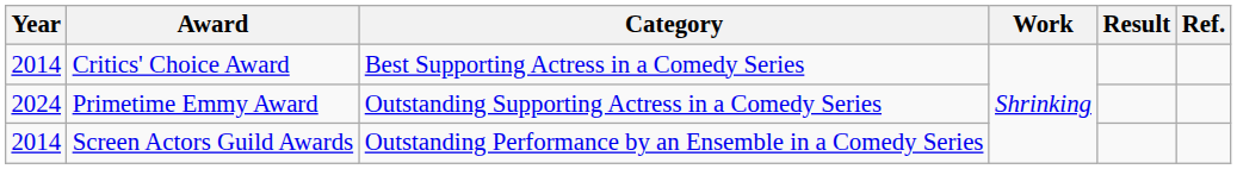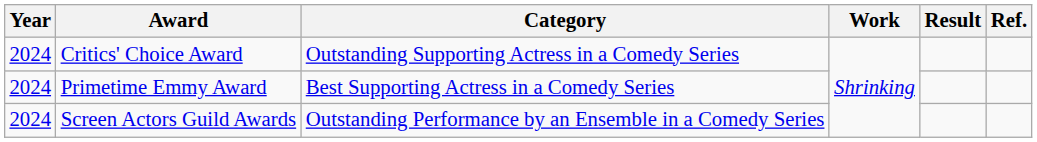Critics' Choice Award | Year: 2014 -> 2024
Critics' Choice Award | Category: Best Supporting Actress in a Comedy Series -> Outstanding Supporting Actress in a Comedy Series
Primetime Emmy Award | Category: Outstanding Supporting Actress in a Comedy Series -> Best Supporting Actress in a Comedy Series
Screen Actors Guild Awards | Year: 2014 -> 2024
